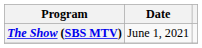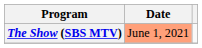The Show (SBS MTV) | Date: no background -> lightsalmon background
